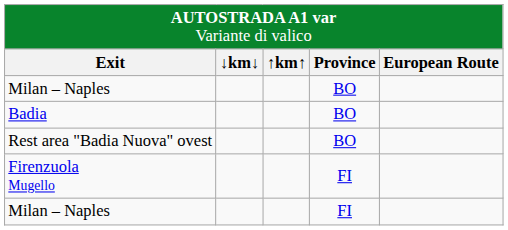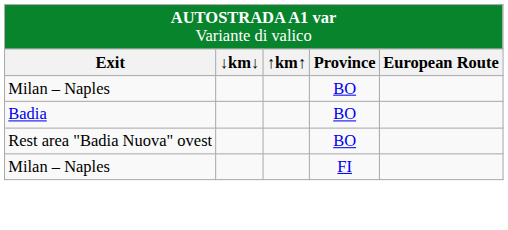- row: Firenzuola Mugello | FI
